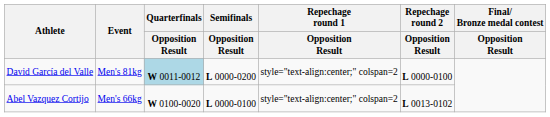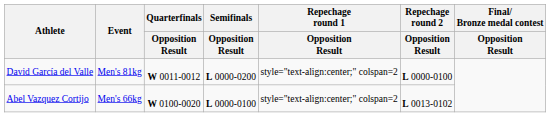David García del Valle | Quarterfinals / Opposition Result: lightblue background -> no background
